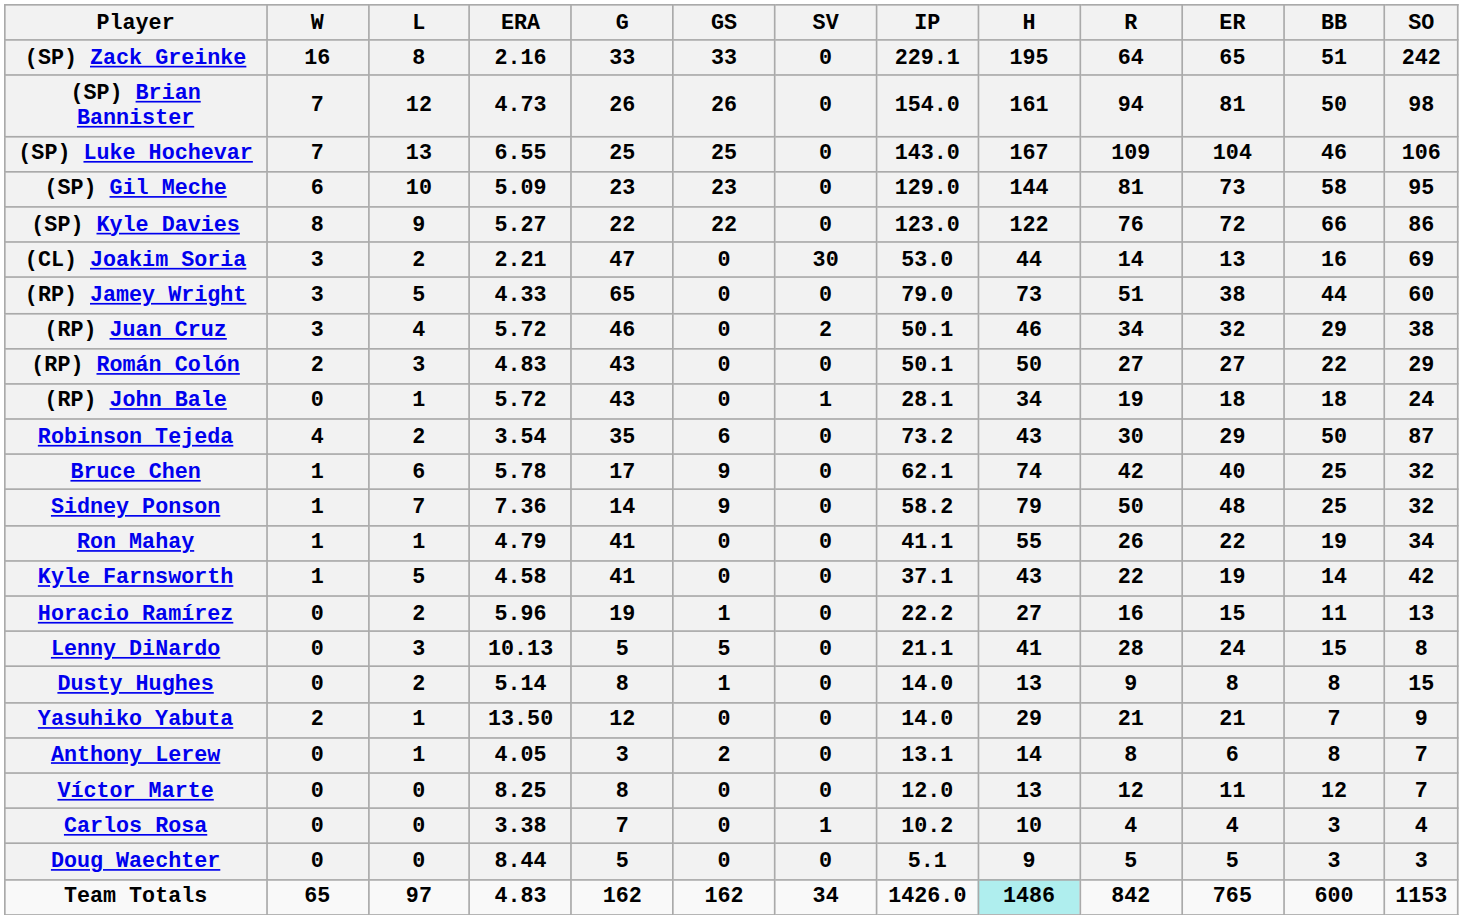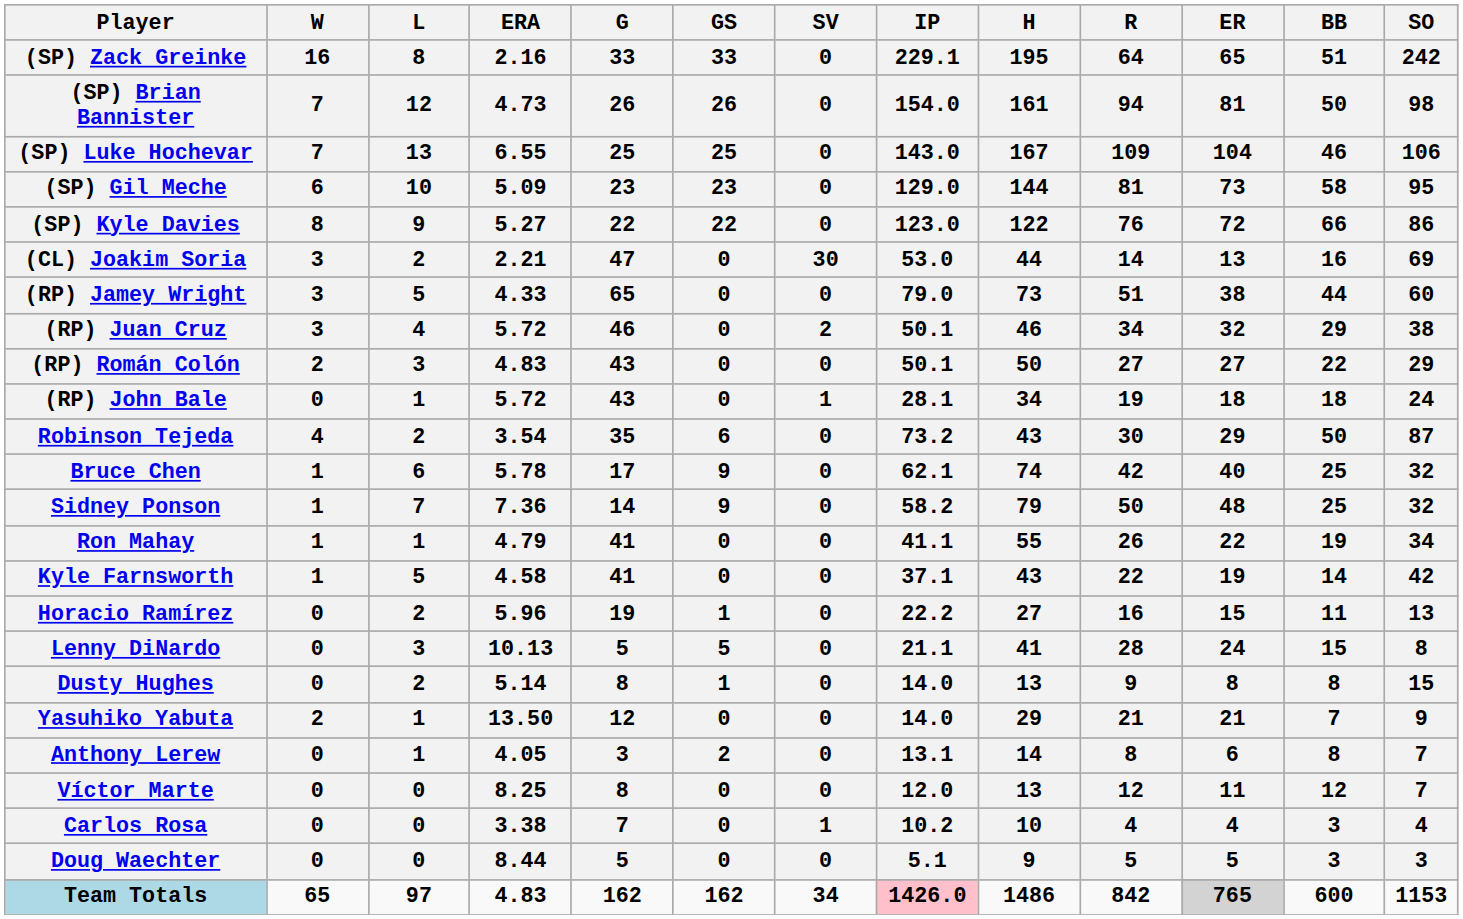row 25 | column 1: no background -> lightblue background
row 25 | column 8: no background -> pink background
row 25 | column 9: paleturquoise background -> no background
row 25 | column 11: no background -> lightgrey background
